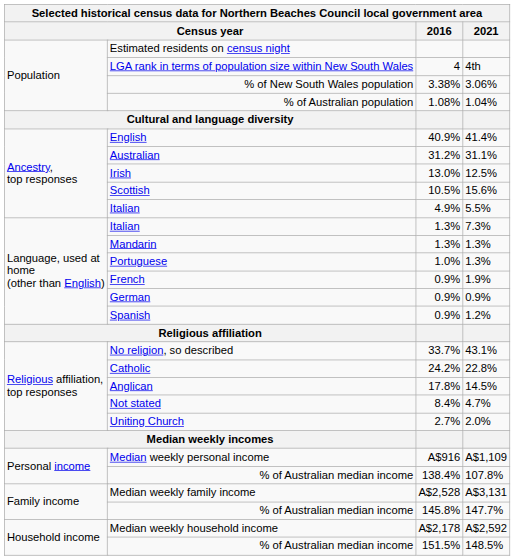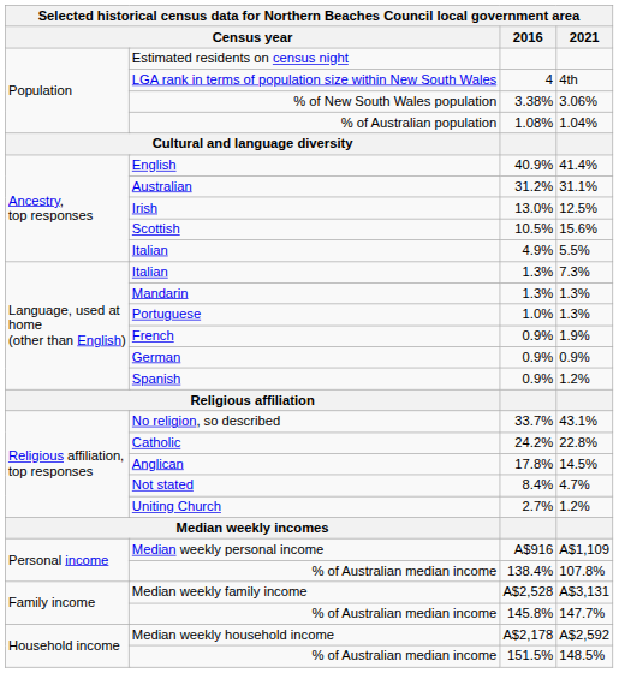Uniting Church | 2021: 2.0% -> 1.2%
